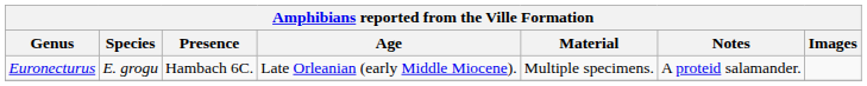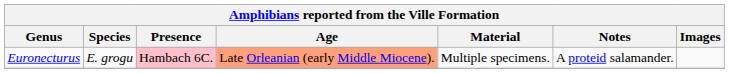Euronecturus | Presence: no background -> pink background
Euronecturus | Age: no background -> lightsalmon background
